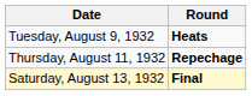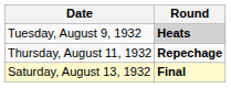Tuesday, August 9, 1932 | Round: no background -> lightgrey background
